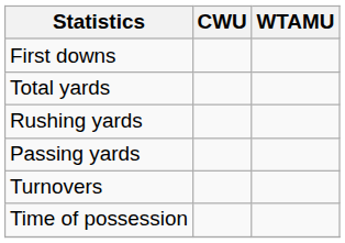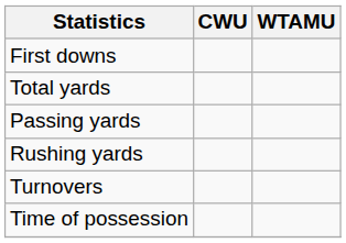rows swapped: Rushing yards <-> Passing yards
